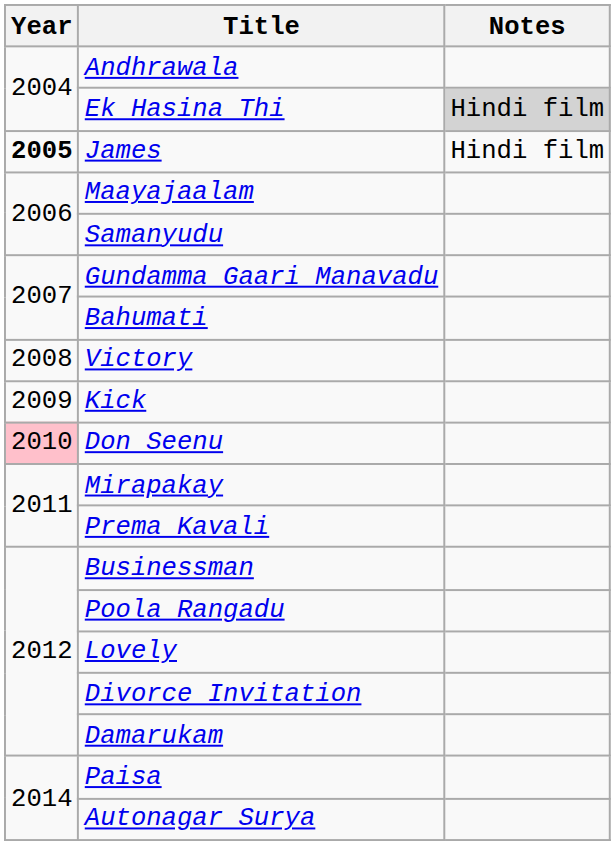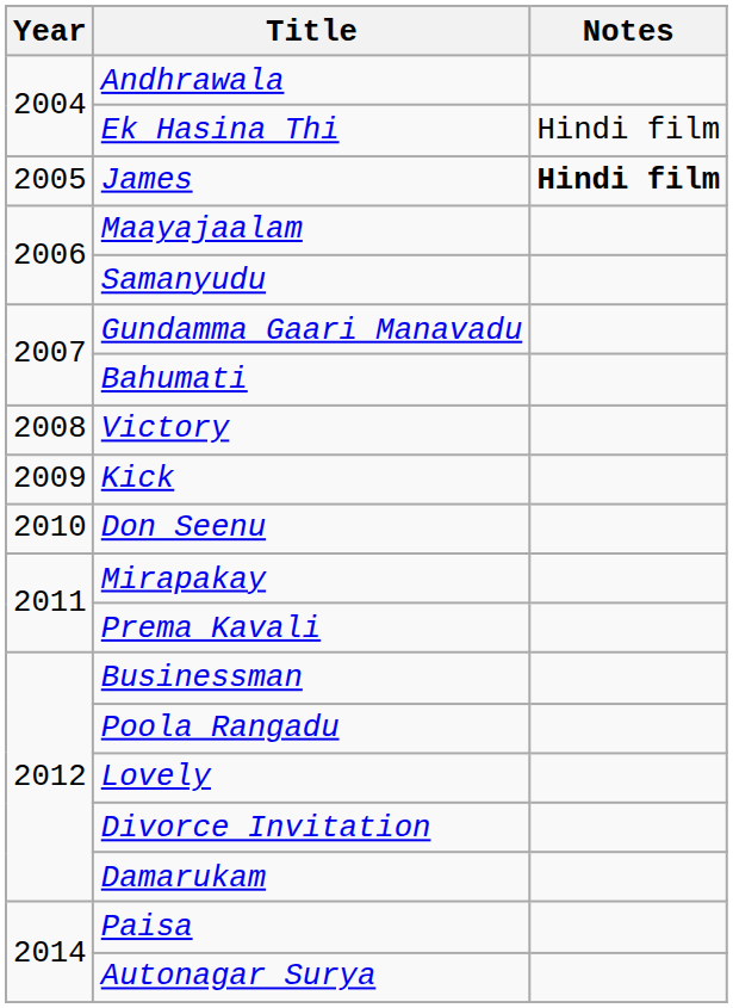Ek Hasina Thi | Notes: lightgrey background -> no background
James | Year: bold -> normal
James | Notes: normal -> bold
Don Seenu | Year: pink background -> no background
